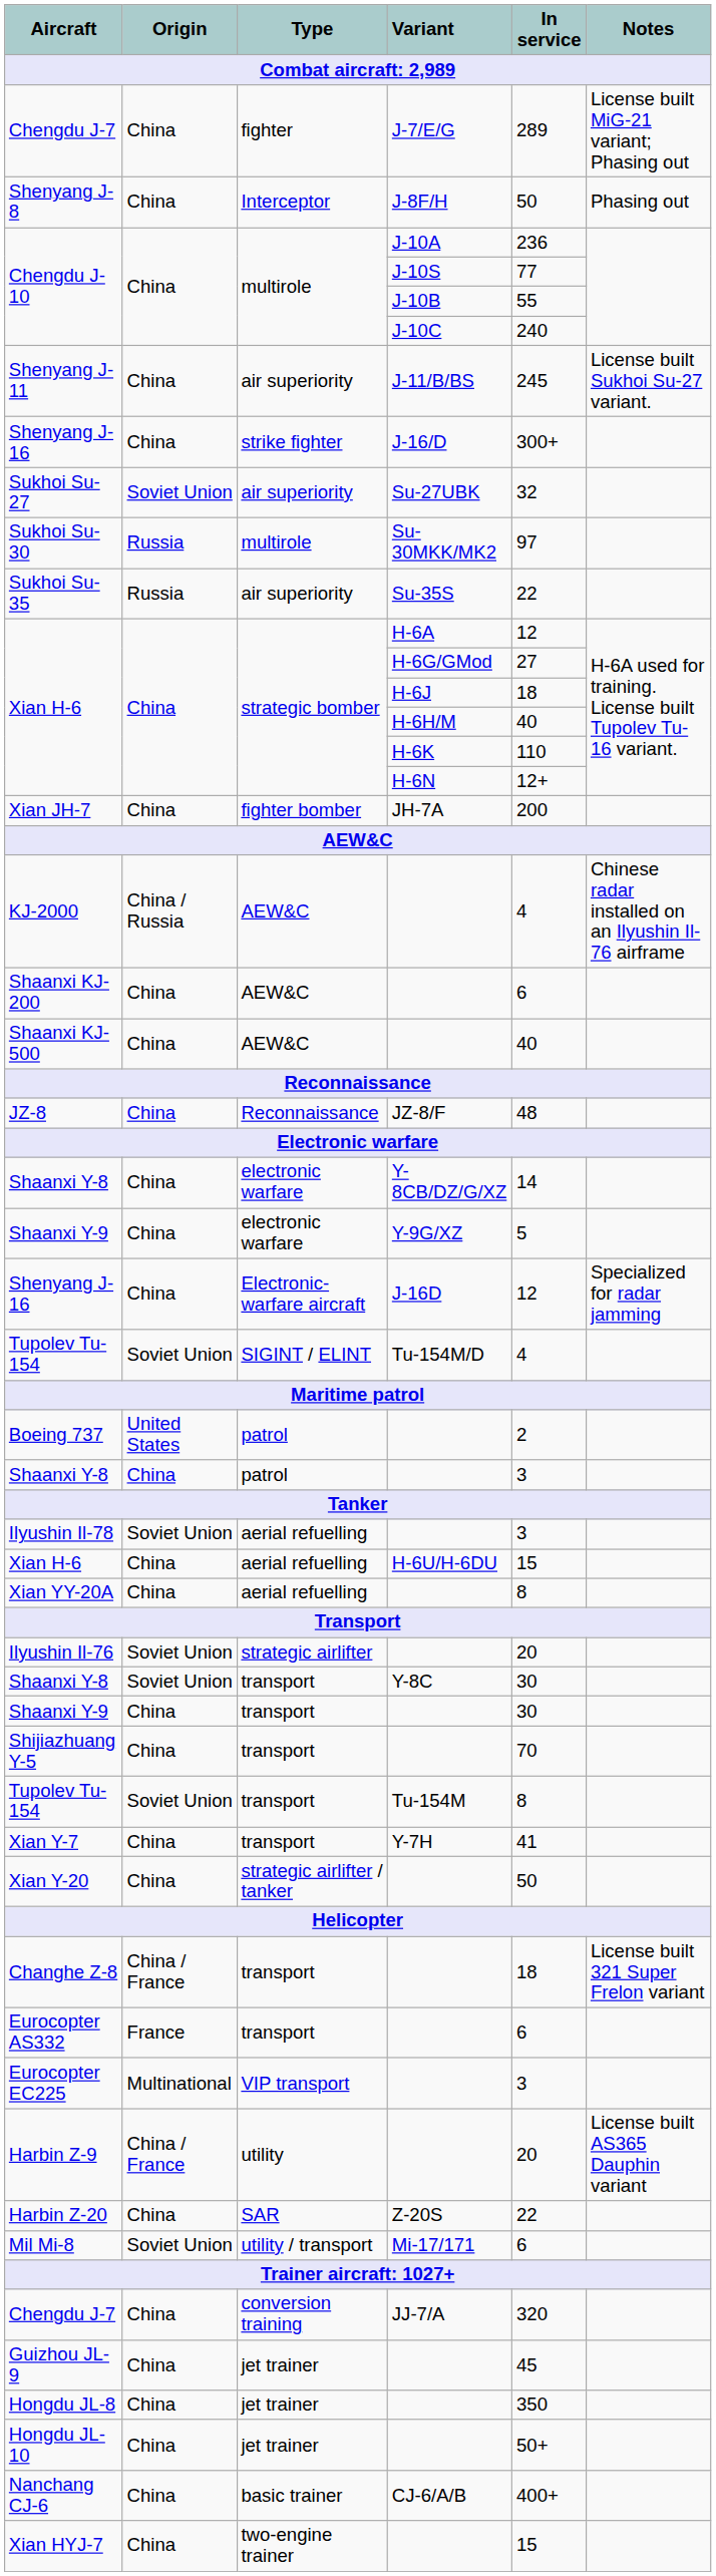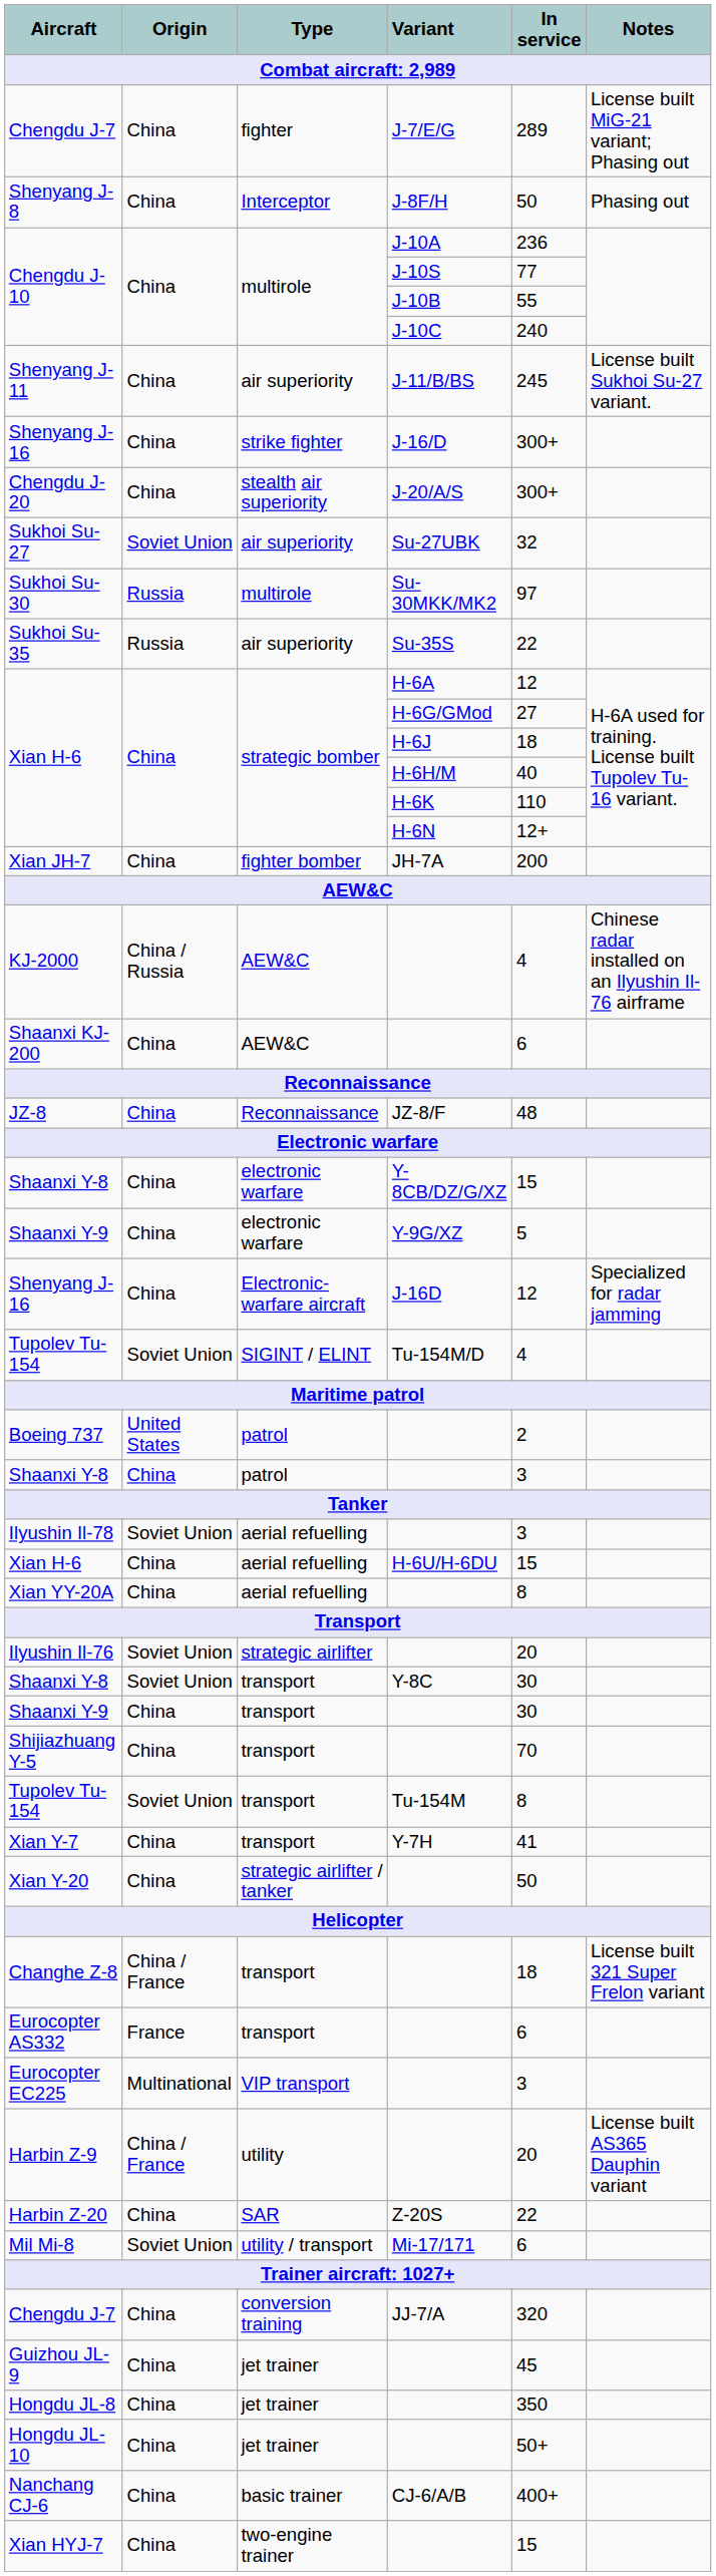+ row: Chengdu J-20 | China | stealth air superiority | J-20/A/S | 300+
- row: Shaanxi KJ-500 | China | AEW&C | 40
Shaanxi Y-8 / Y-8CB/DZ/G/XZ | In service: 14 -> 15
